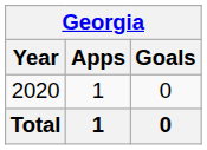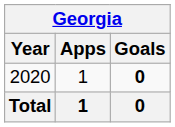2020 | Goals: normal -> bold
